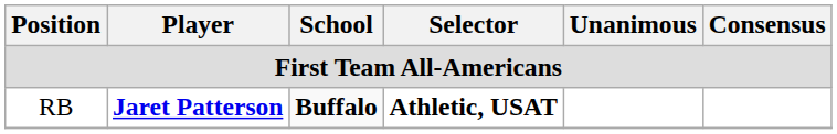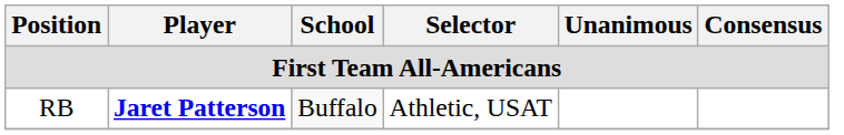RB | School: bold -> normal
RB | Selector: bold -> normal
